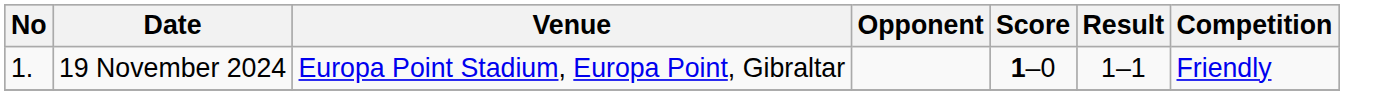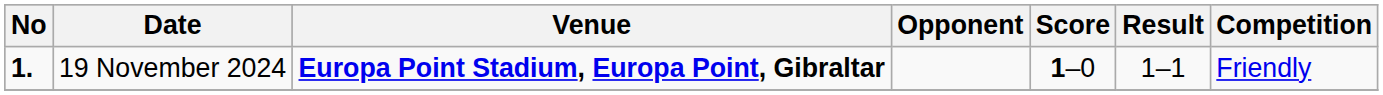19 November 2024 | No: normal -> bold
19 November 2024 | Venue: normal -> bold
